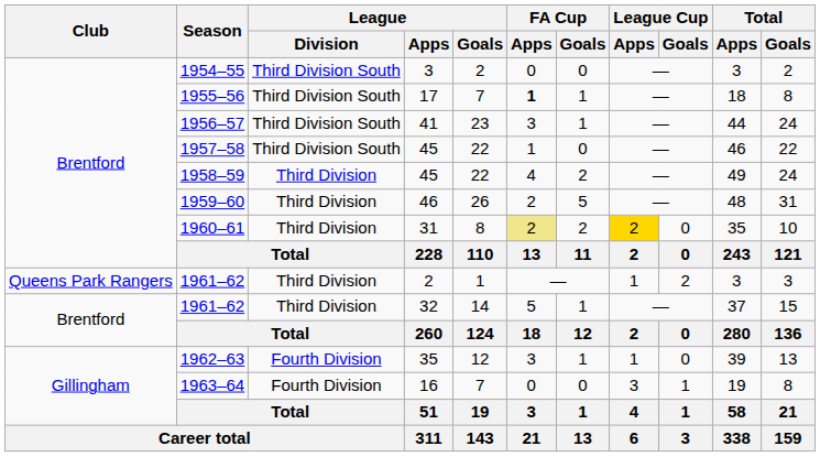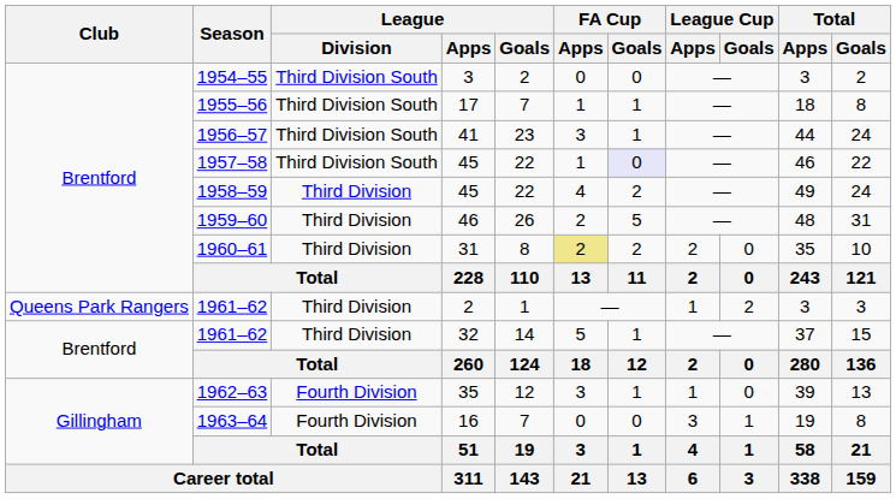1955–56 | FA Cup / Apps: bold -> normal
1957–58 | FA Cup / Goals: no background -> lavender background
1960–61 | League Cup / Apps: gold background -> no background
